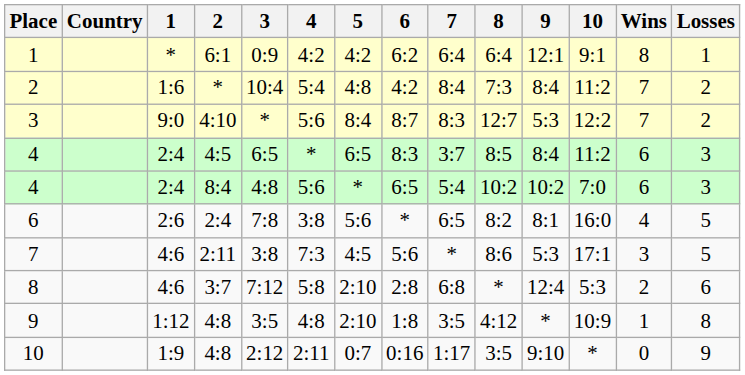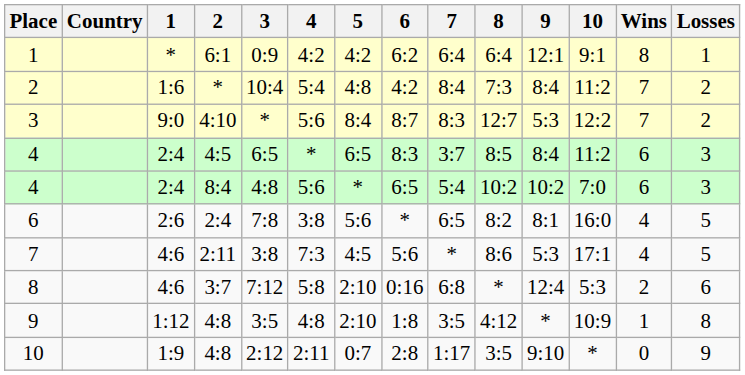row 8 | Wins: 3 -> 4
row 9 | 6: 2:8 -> 0:16
row 11 | 6: 0:16 -> 2:8
